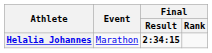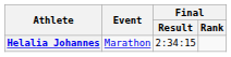Helalia Johannes | Final / Result: bold -> normal
